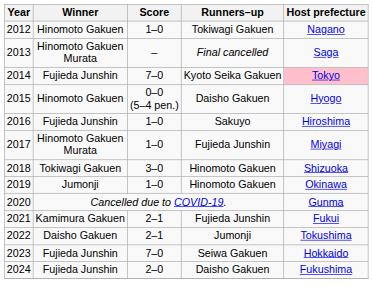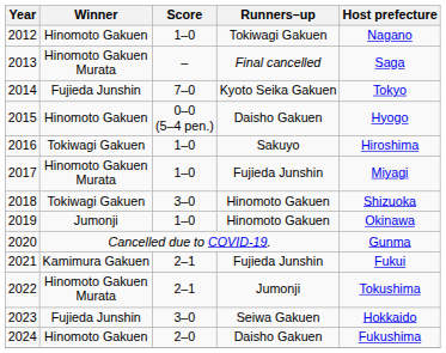2014 | Host prefecture: pink background -> no background
2016 | Winner: Fujieda Junshin -> Tokiwagi Gakuen
2022 | Winner: Daisho Gakuen -> Hinomoto Gakuen Murata
2023 | Score: 7–0 -> 3–0
2024 | Winner: Fujieda Junshin -> Hinomoto Gakuen
